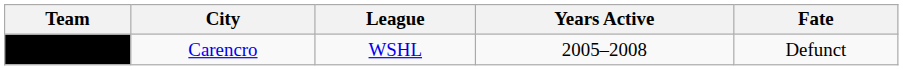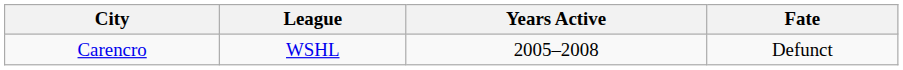- column: Team
